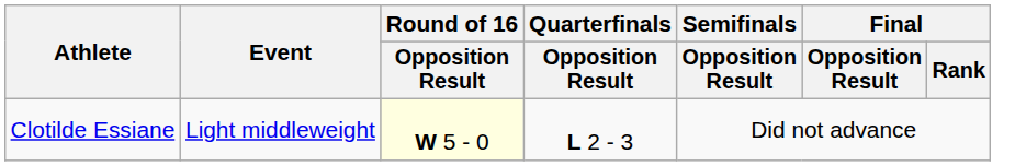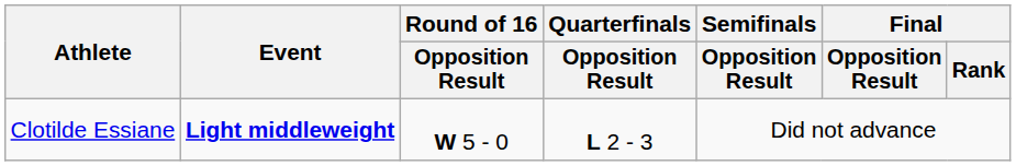Clotilde Essiane | Event: normal -> bold
Clotilde Essiane | Round of 16 / Opposition Result: lightyellow background -> no background
